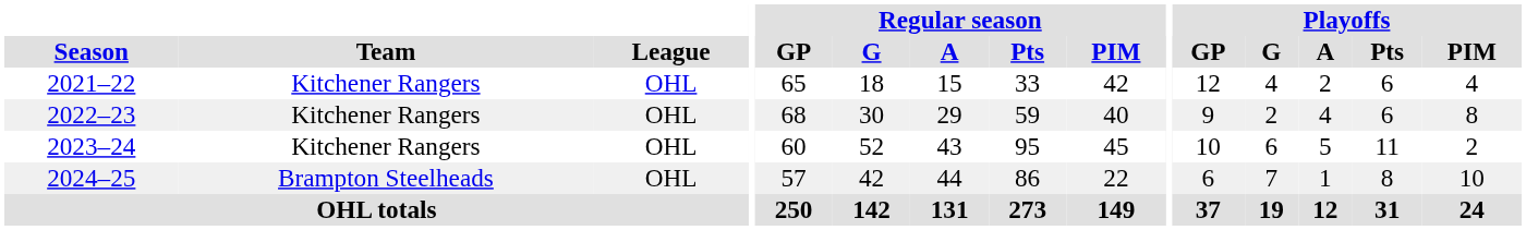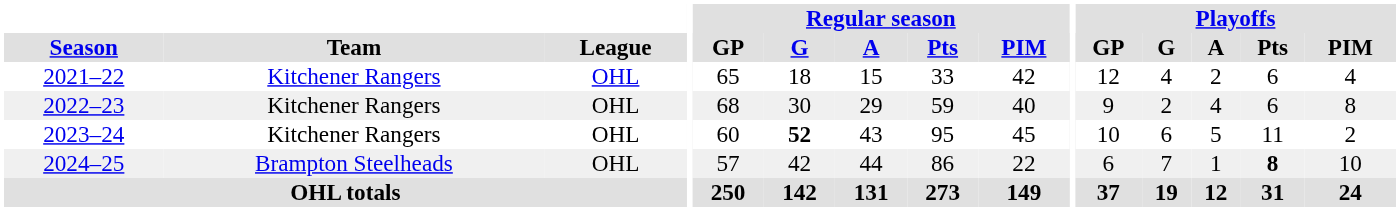2023–24 | Regular season / G: normal -> bold
2024–25 | Playoffs / Pts: normal -> bold
